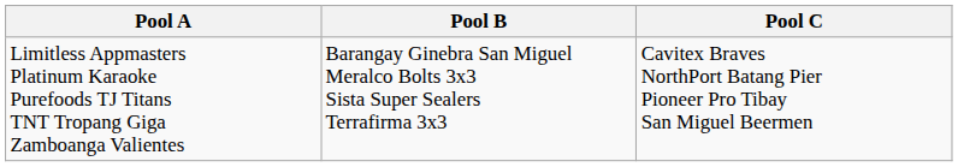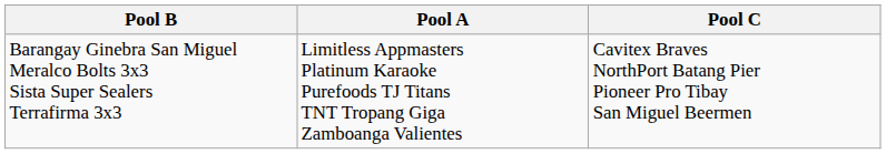columns swapped: Pool A <-> Pool B
